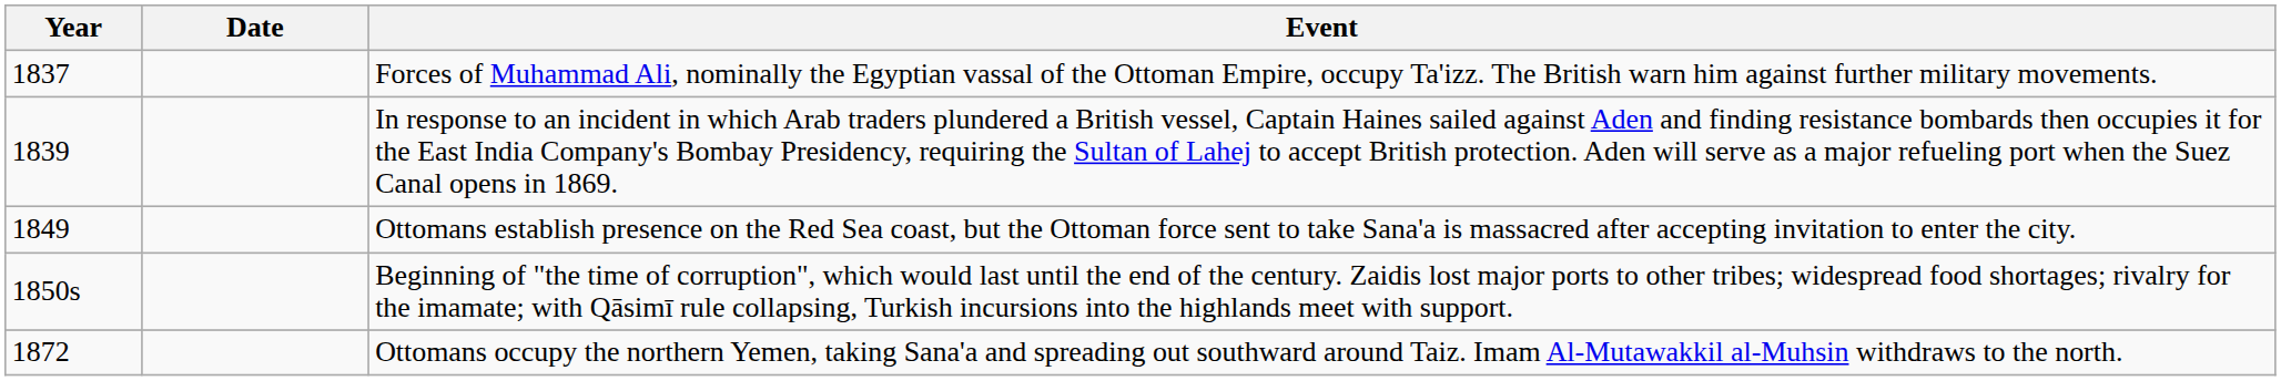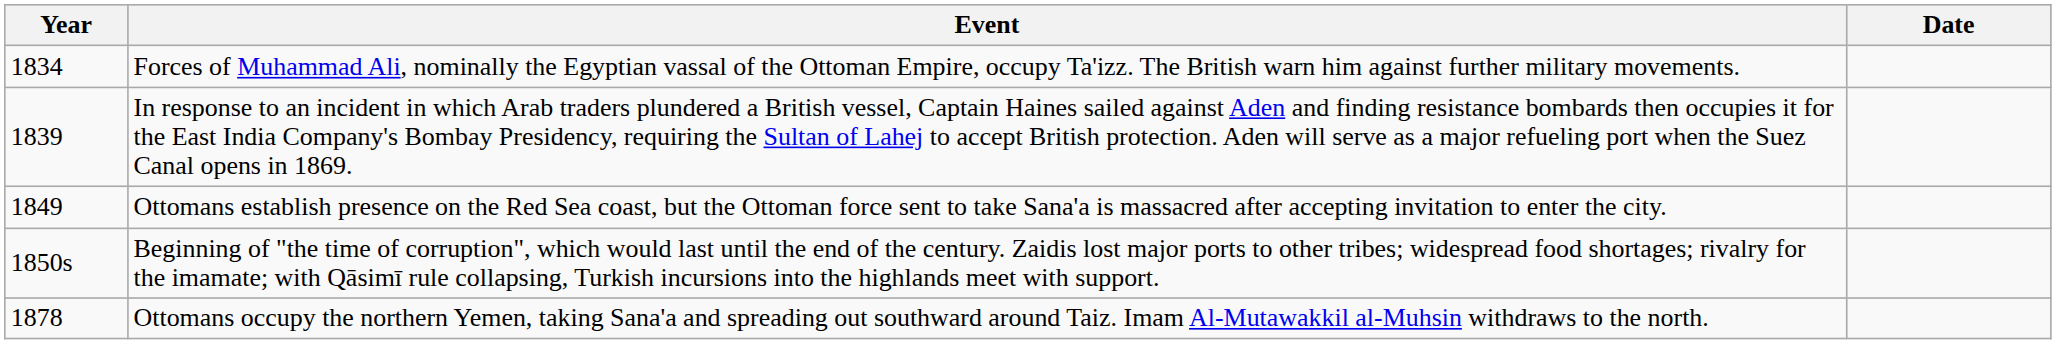columns swapped: Date <-> Event
row 2 | Year: 1837 -> 1834
row 6 | Year: 1872 -> 1878
